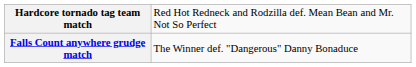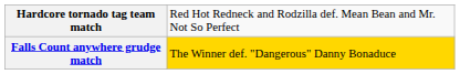Falls Count anywhere grudge match | column 2: no background -> gold background
